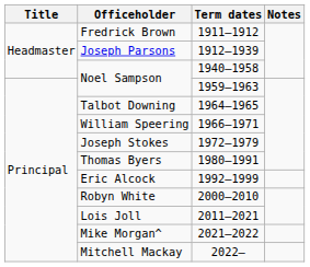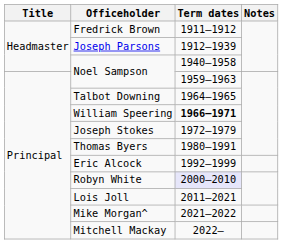William Speering | Term dates: normal -> bold
Robyn White | Term dates: no background -> lavender background
